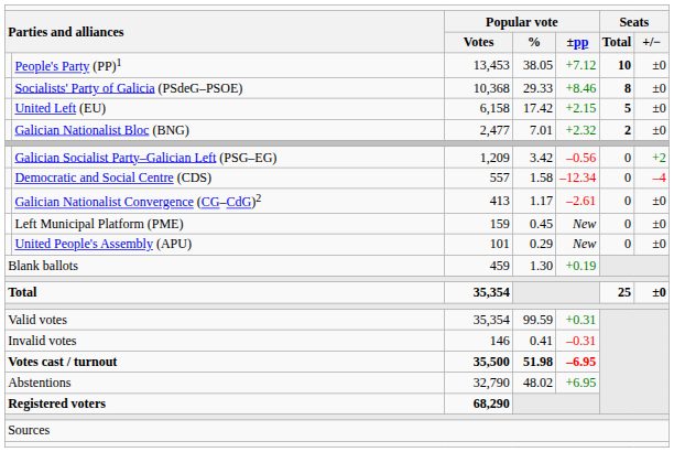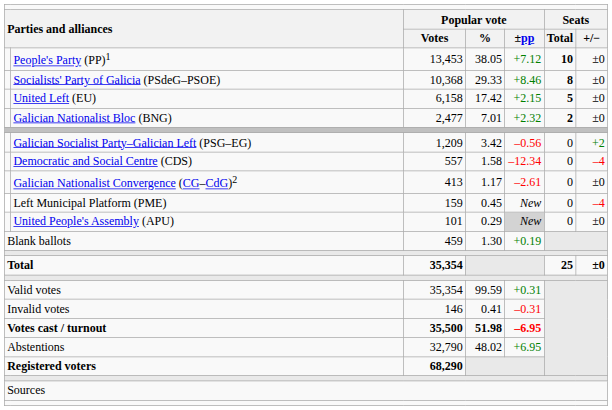Left Municipal Platform (PME) | column 7: ±0 -> –4
United People's Assembly (APU) | column 5: no background -> lightgrey background
